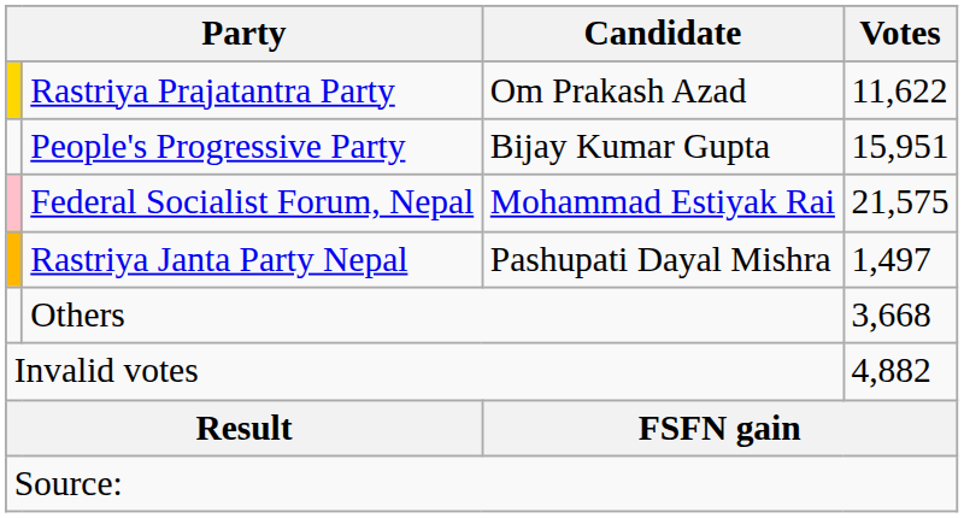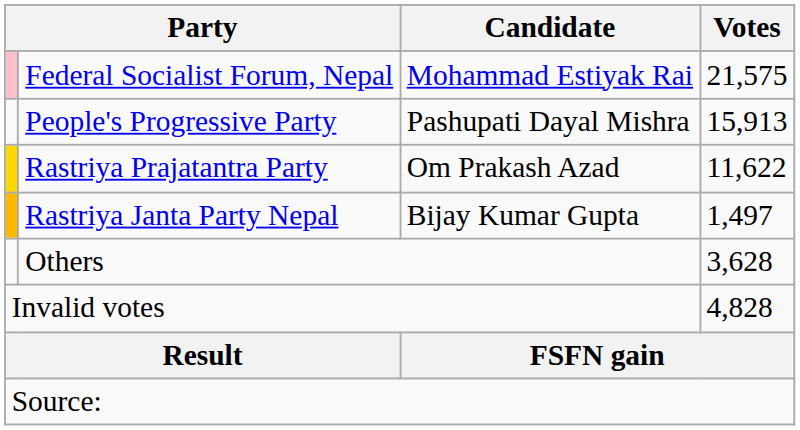rows swapped: Federal Socialist Forum, Nepal <-> Rastriya Prajatantra Party
People's Progressive Party | Candidate: Bijay Kumar Gupta -> Pashupati Dayal Mishra
People's Progressive Party | Votes: 15,951 -> 15,913
Rastriya Janta Party Nepal | Candidate: Pashupati Dayal Mishra -> Bijay Kumar Gupta
Others | Votes: 3,668 -> 3,628
Invalid votes | Votes: 4,882 -> 4,828
